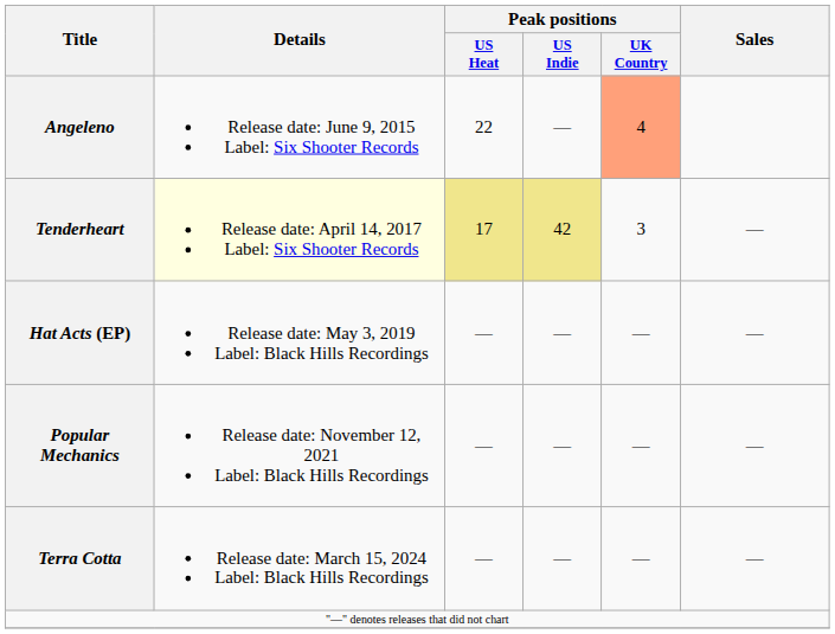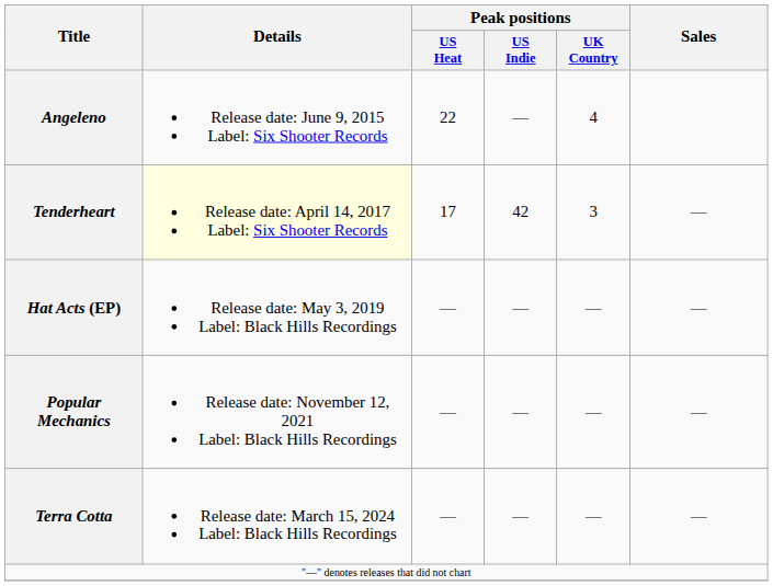Angeleno | Peak positions / UK Country: lightsalmon background -> no background
Tenderheart | Peak positions / US Heat: khaki background -> no background
Tenderheart | Peak positions / US Indie: khaki background -> no background
